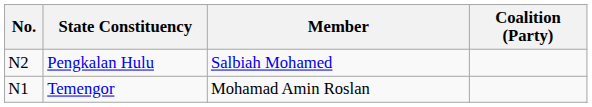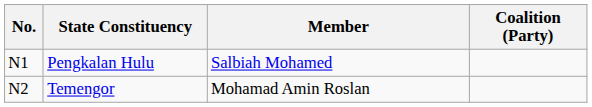Pengkalan Hulu | No.: N2 -> N1
Temengor | No.: N1 -> N2
